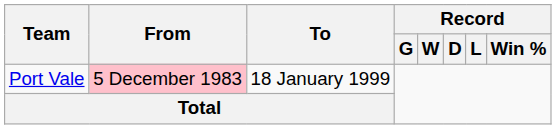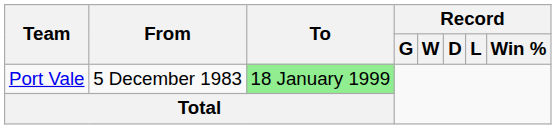Port Vale | From: pink background -> no background
Port Vale | To: no background -> lightgreen background
